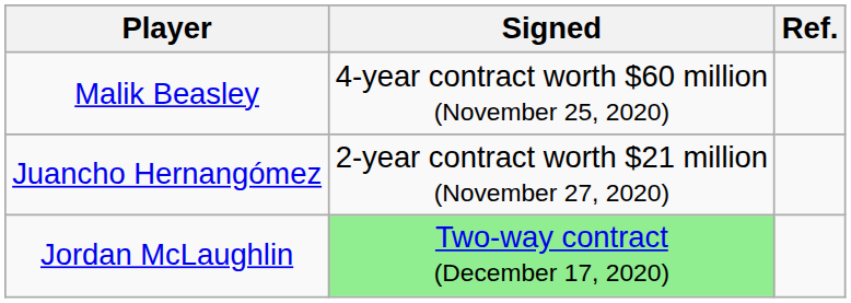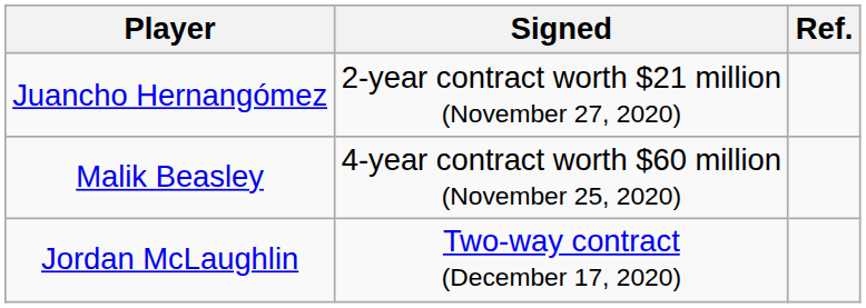rows swapped: Malik Beasley <-> Juancho Hernangómez
Jordan McLaughlin | Signed: lightgreen background -> no background
